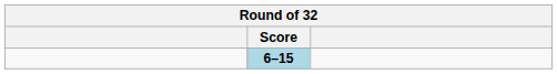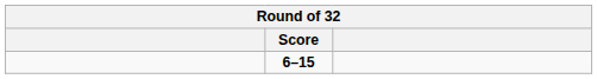row 3 | Score: lightblue background -> no background
